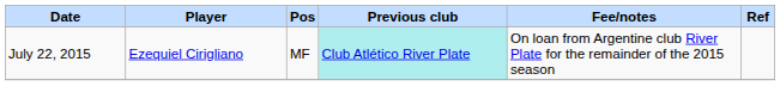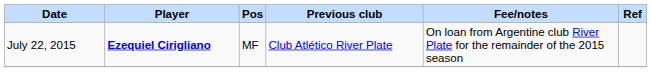July 22, 2015 | Player: normal -> bold
July 22, 2015 | Previous club: paleturquoise background -> no background
